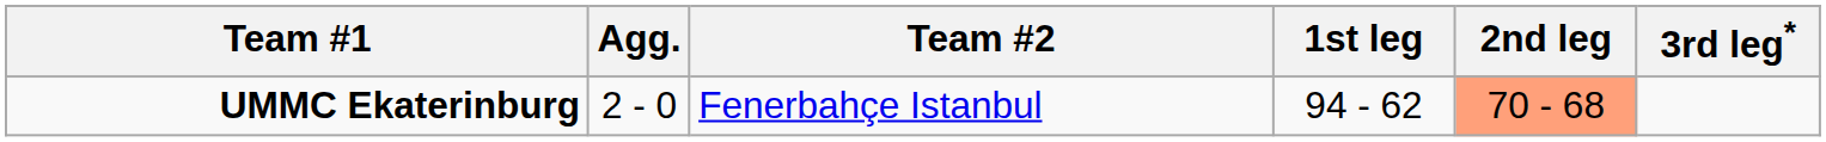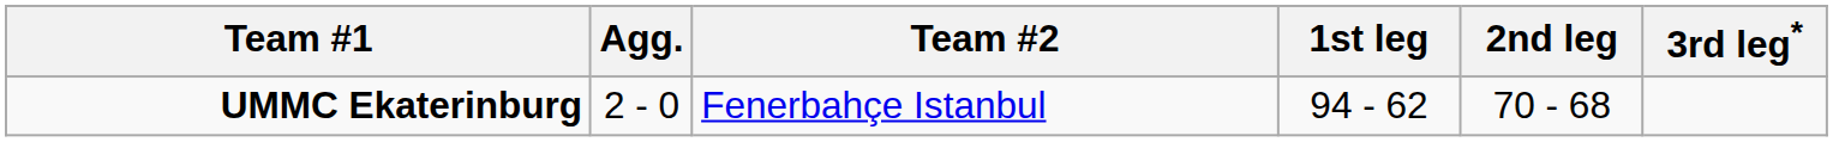UMMC Ekaterinburg | 2nd leg: lightsalmon background -> no background
